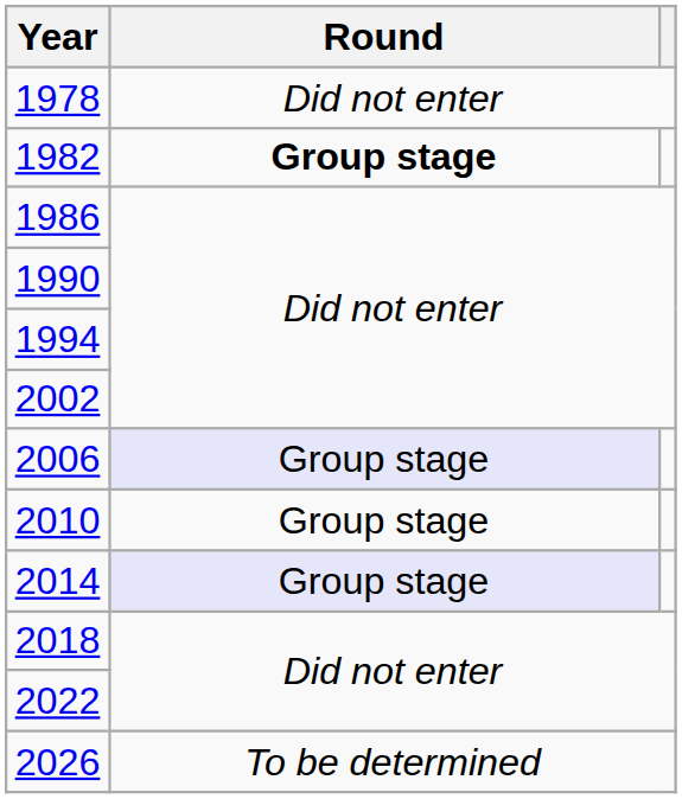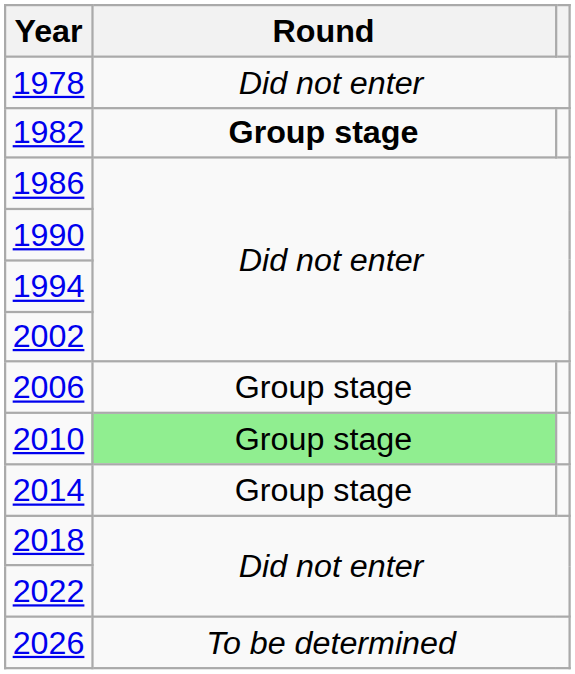2006 | Round: lavender background -> no background
2010 | Round: no background -> lightgreen background
2014 | Round: lavender background -> no background
